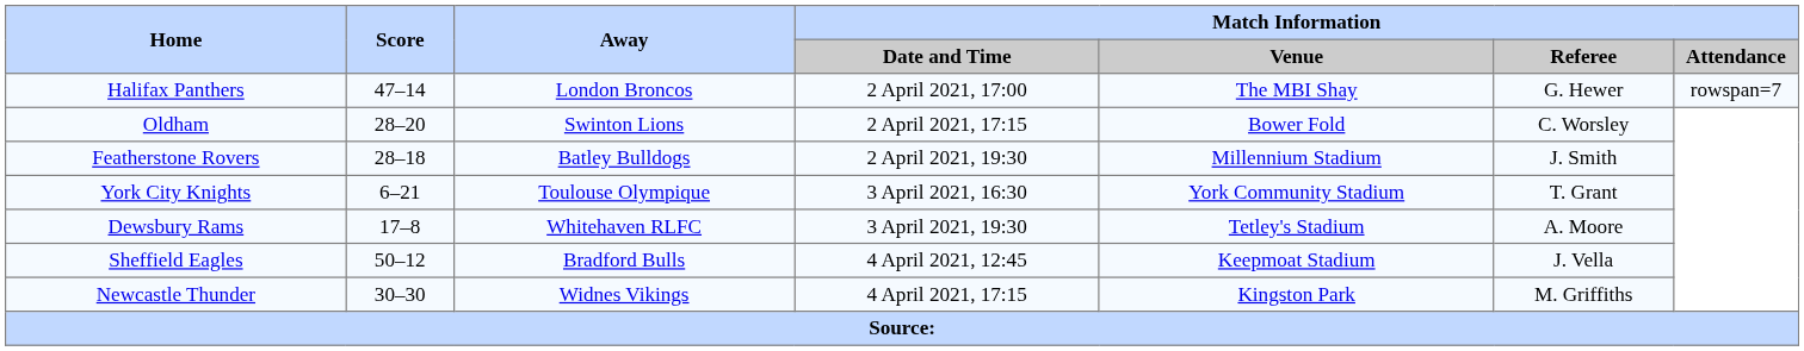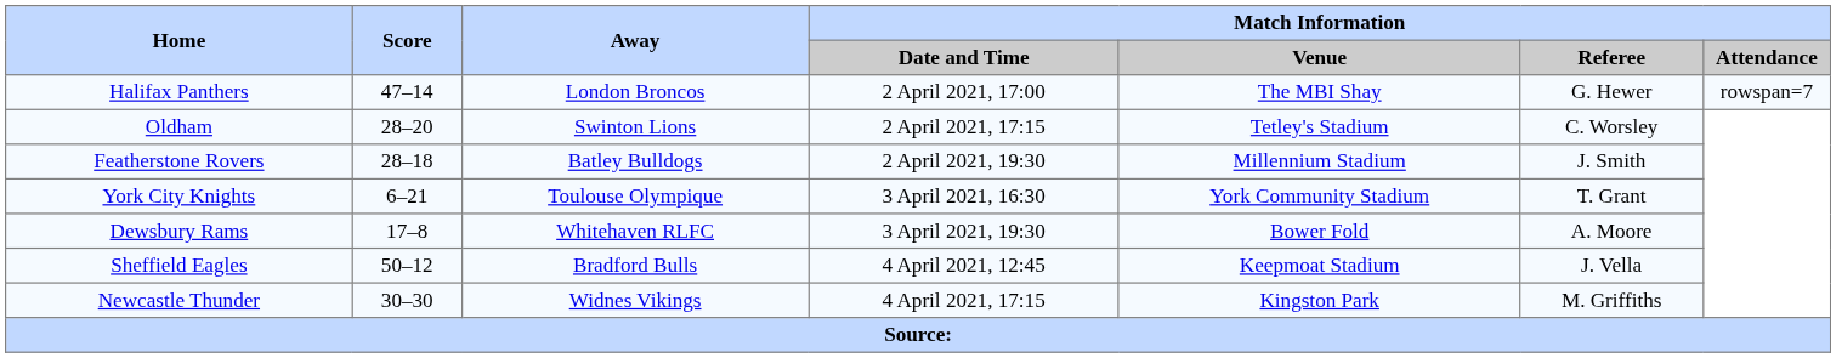Oldham | Match Information / Venue: Bower Fold -> Tetley's Stadium
Dewsbury Rams | Match Information / Venue: Tetley's Stadium -> Bower Fold
